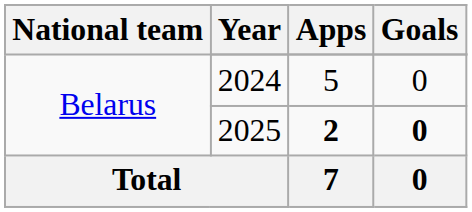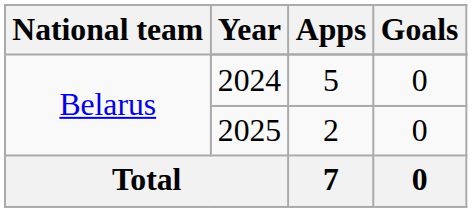2025 | Apps: bold -> normal
2025 | Goals: bold -> normal
